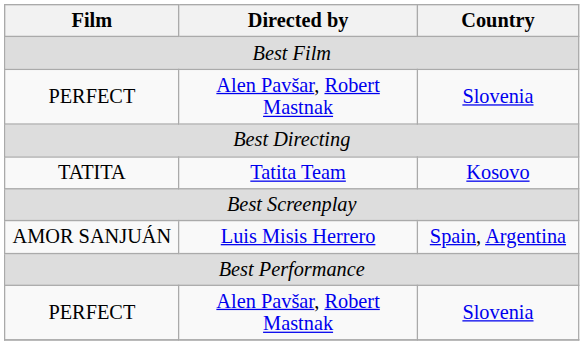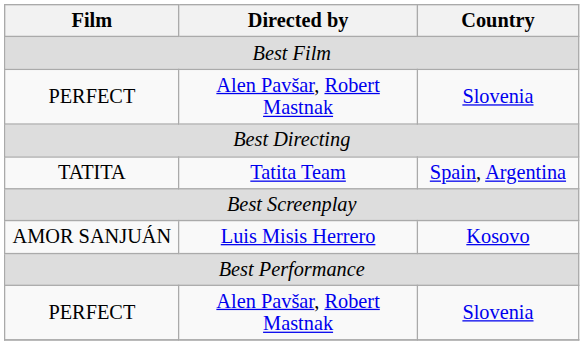TATITA | Country: Kosovo -> Spain, Argentina
AMOR SANJUÁN | Country: Spain, Argentina -> Kosovo
